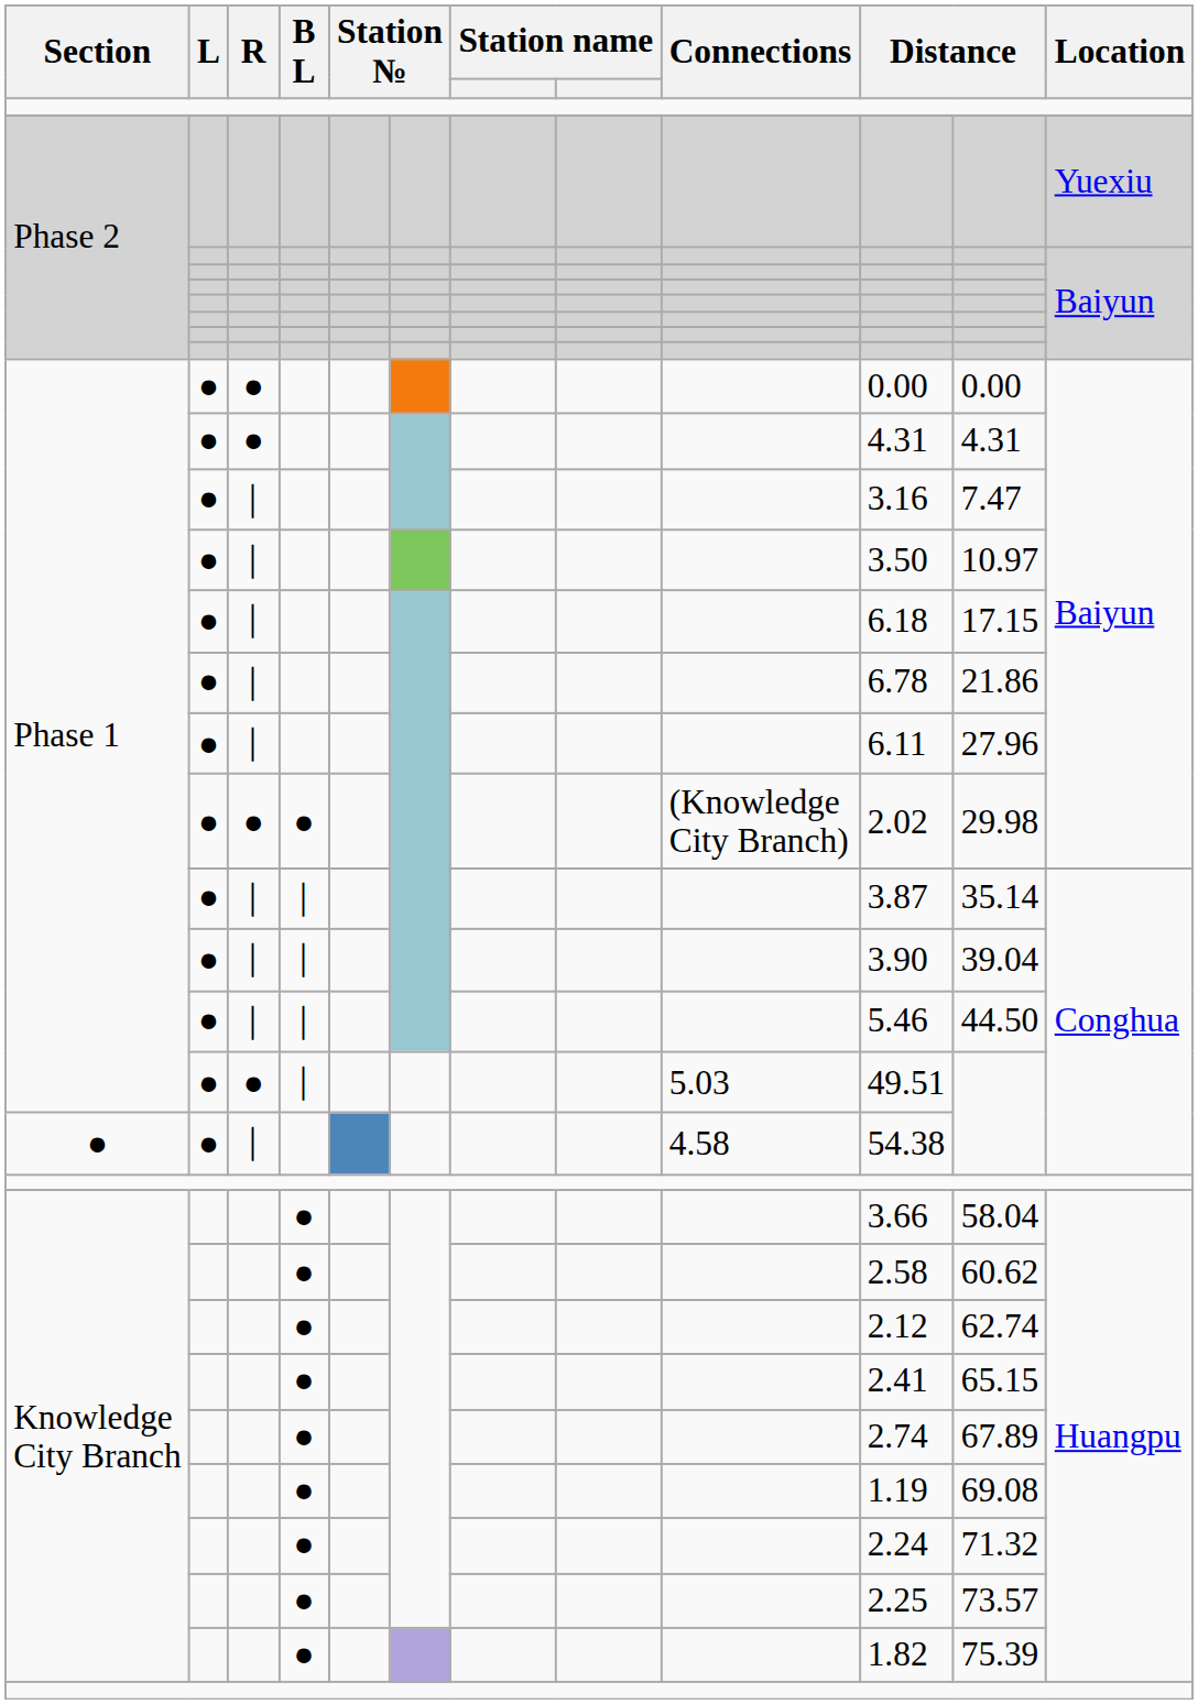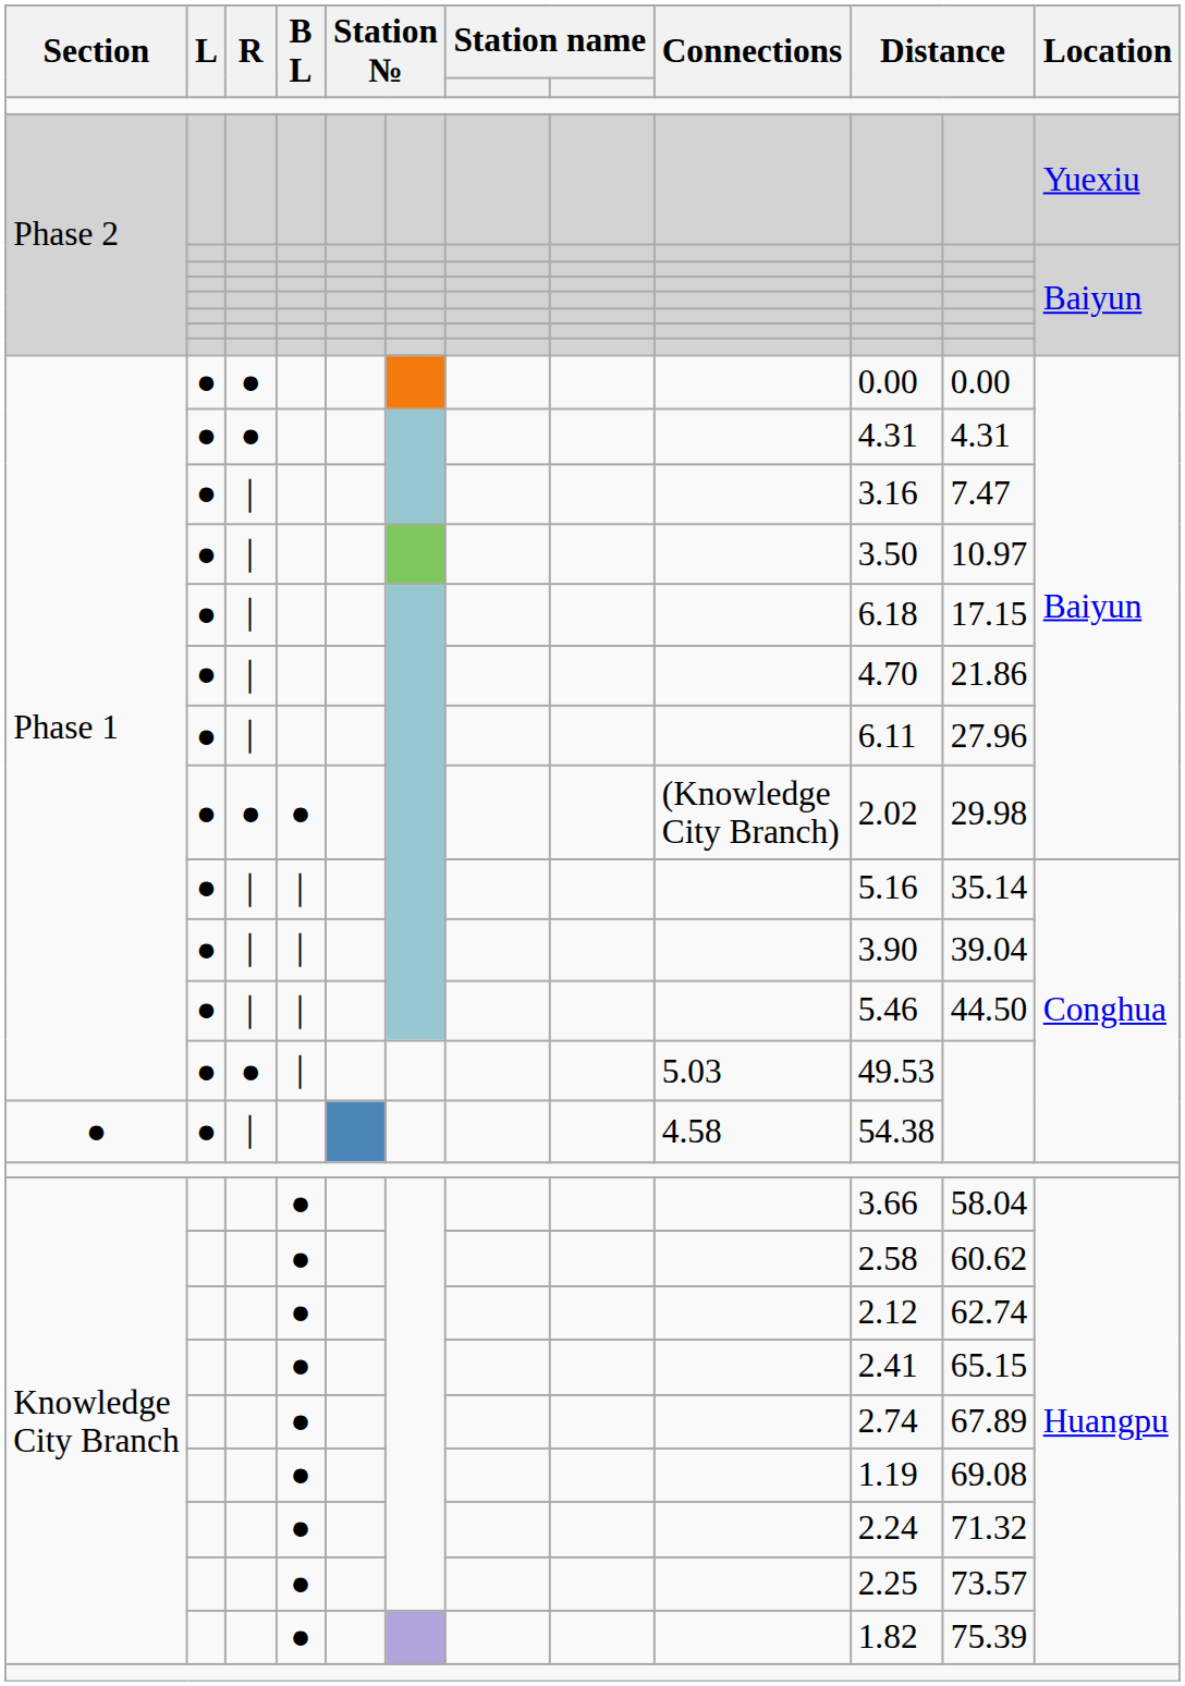row 17 | column 10: 6.78 -> 4.70
row 20 | column 10: 3.87 -> 5.16
row 23 | column 10: 49.51 -> 49.53
